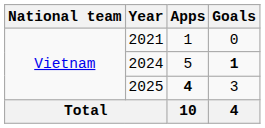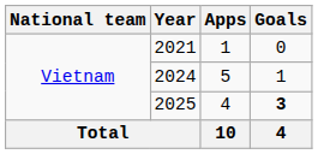2024 | Goals: bold -> normal
2025 | Apps: bold -> normal
2025 | Goals: normal -> bold
